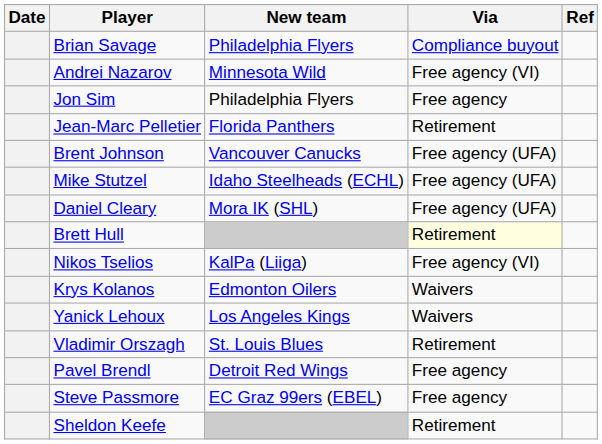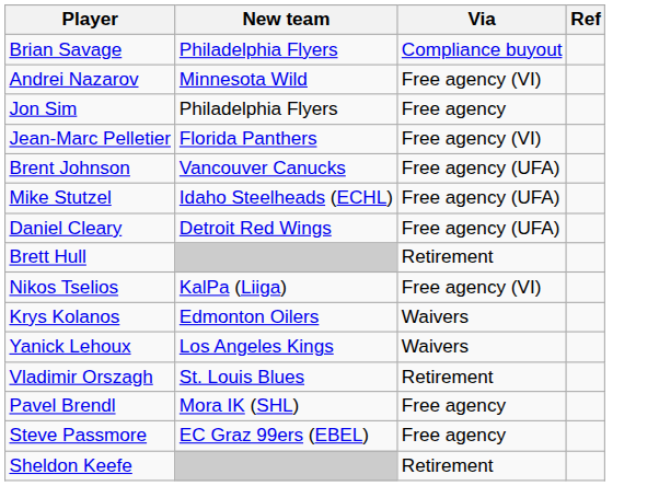- column: Date
Jean-Marc Pelletier | Via: Retirement -> Free agency (VI)
Daniel Cleary | New team: Mora IK (SHL) -> Detroit Red Wings
Brett Hull | Via: lightyellow background -> no background
Pavel Brendl | New team: Detroit Red Wings -> Mora IK (SHL)
